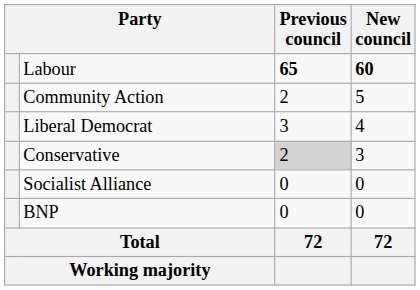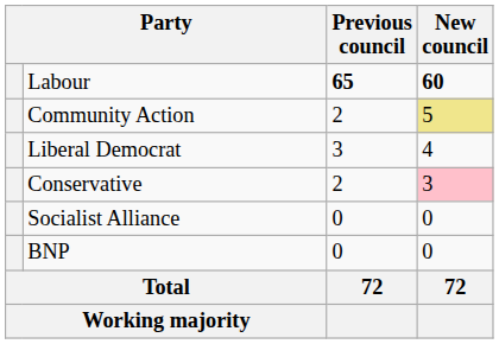Community Action | New council: no background -> khaki background
Conservative | Previous council: lightgrey background -> no background
Conservative | New council: no background -> pink background
